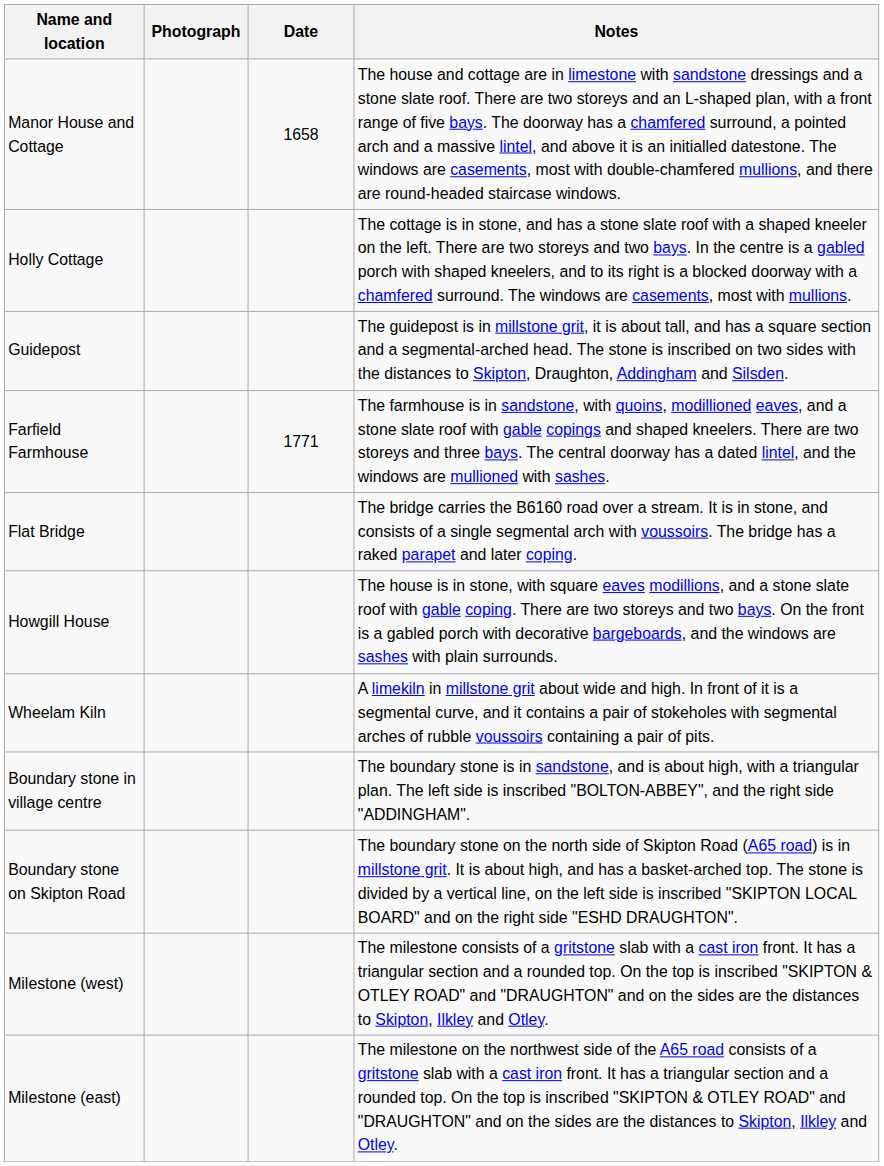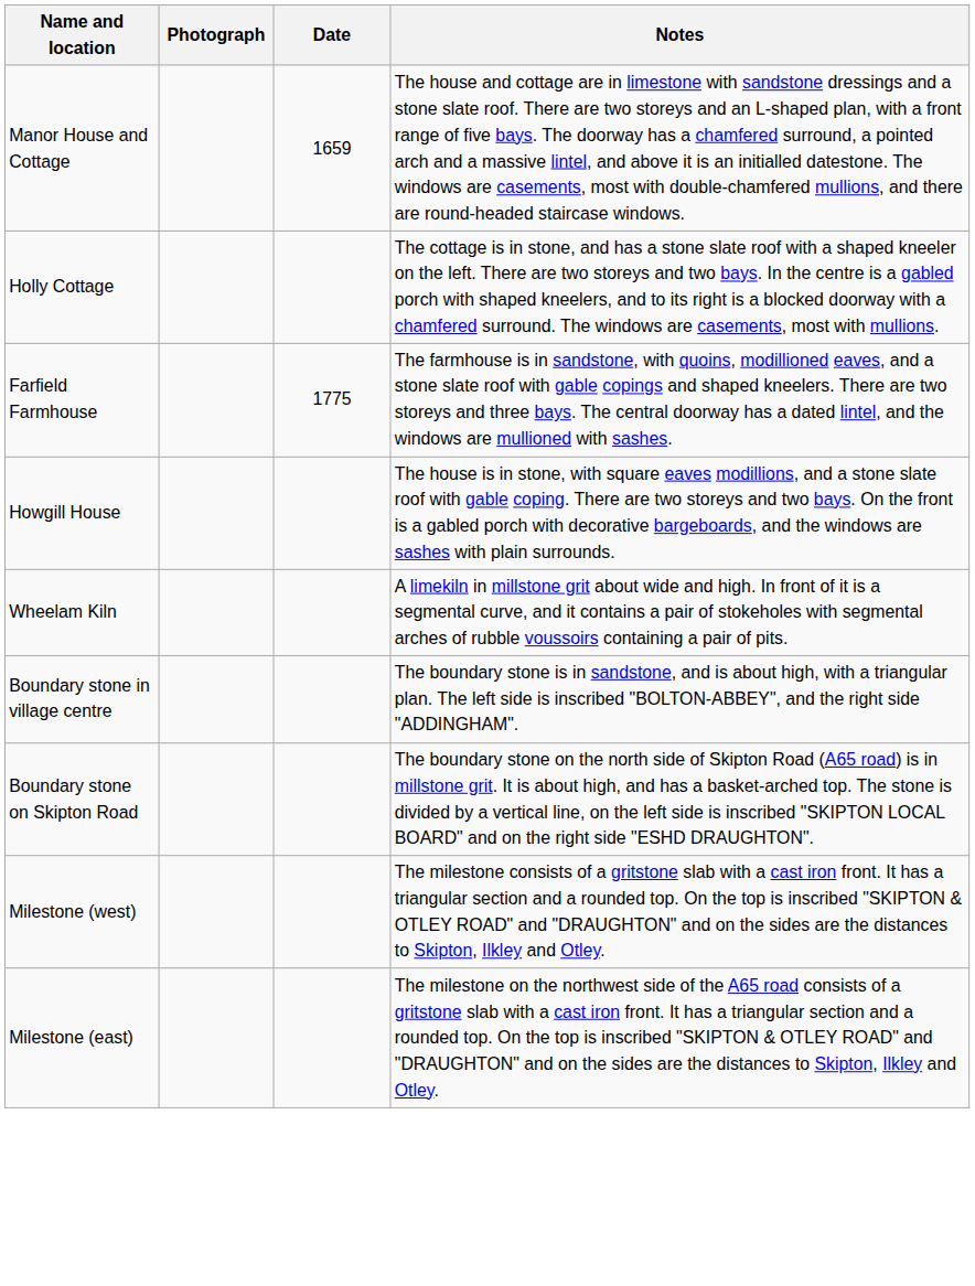Manor House and Cottage | Date: 1658 -> 1659
- row: Guidepost | The guidepost is in millstone grit, it is about tall, and has a square section and a segmental-arched head. The stone is inscribed on two sides with the distances to Skipton, Draughton, Addingham and Silsden.
Farfield Farmhouse | Date: 1771 -> 1775
- row: Flat Bridge | The bridge carries the B6160 road over a stream. It is in stone, and consists of a single segmental arch with voussoirs. The bridge has a raked parapet and later coping.
